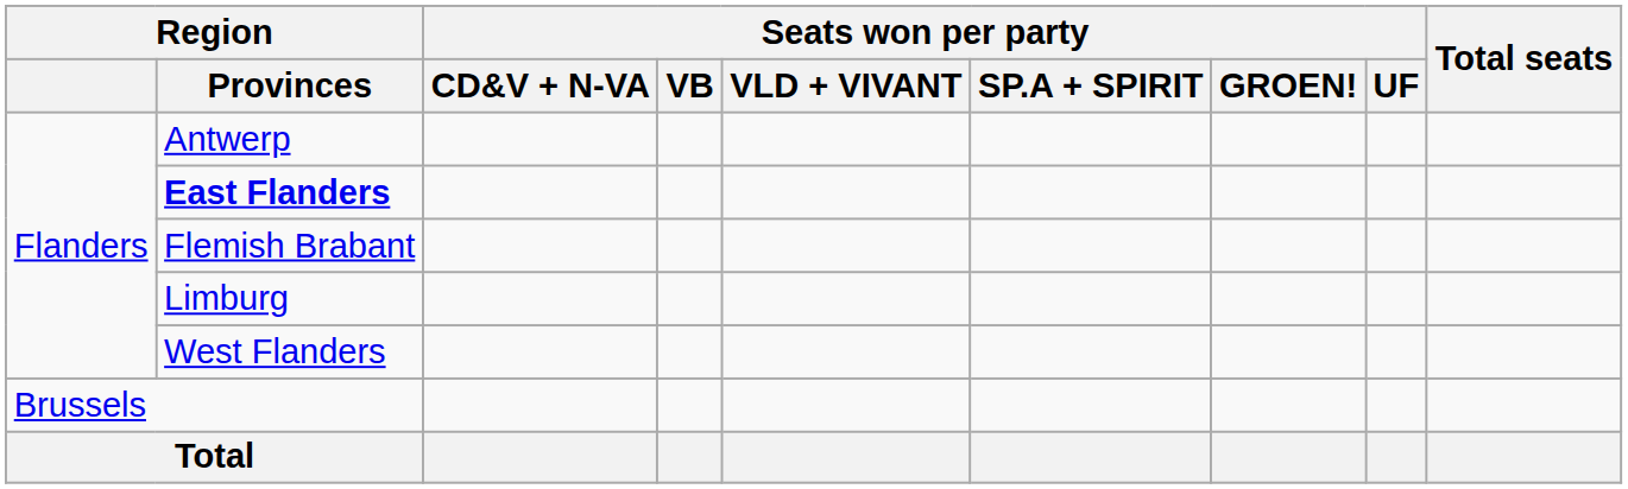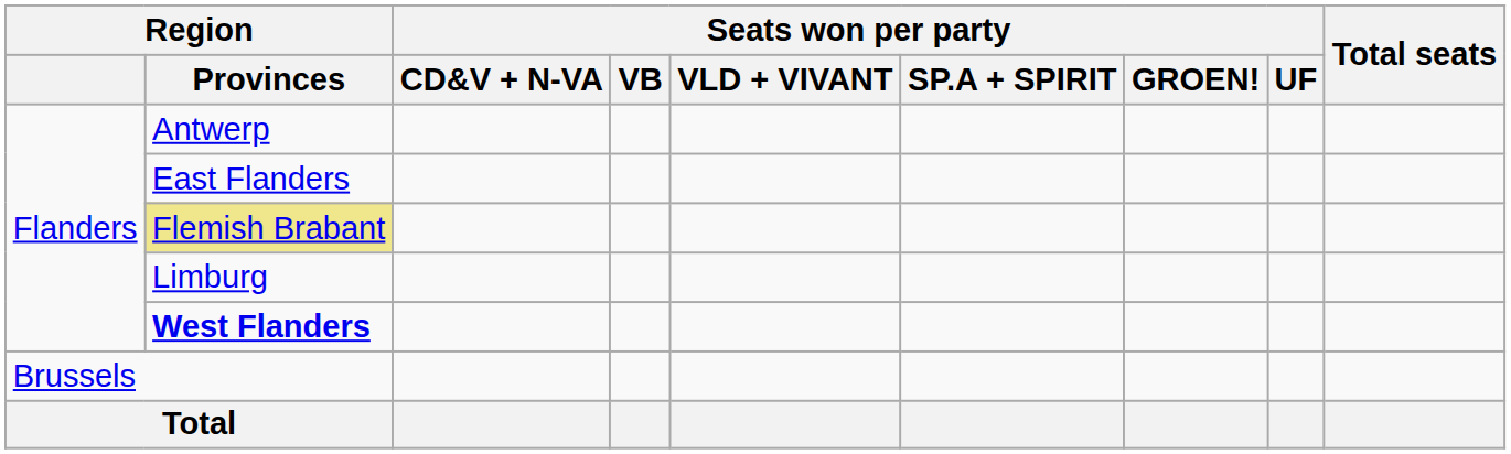East Flanders | Region / Provinces: bold -> normal
Flemish Brabant | Region / Provinces: no background -> khaki background
West Flanders | Region / Provinces: normal -> bold
